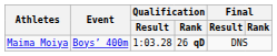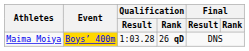Maima Moiya | Event: no background -> gold background
